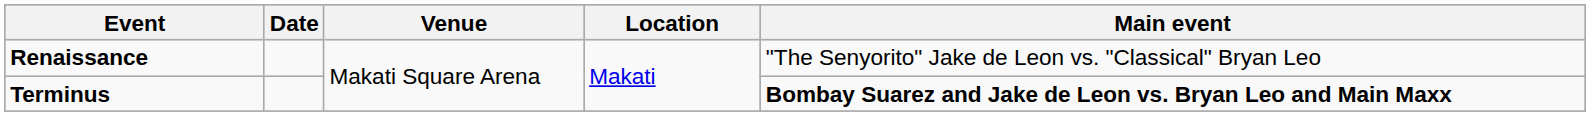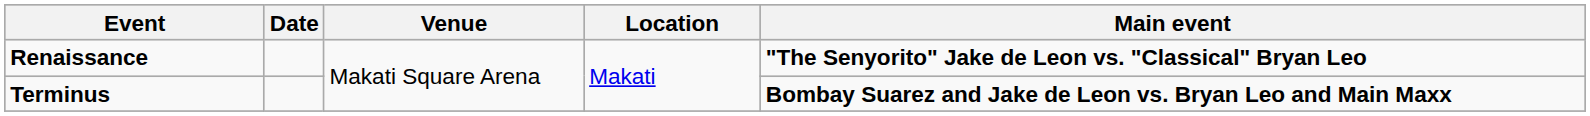Renaissance | Main event: normal -> bold
